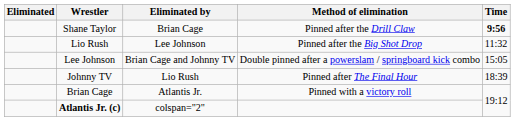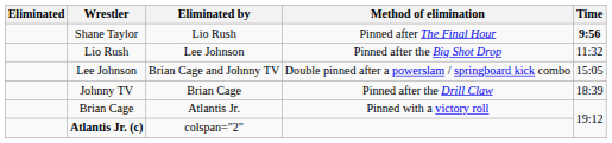Shane Taylor | Eliminated by: Brian Cage -> Lio Rush
Shane Taylor | Method of elimination: Pinned after the Drill Claw -> Pinned after The Final Hour
Johnny TV | Eliminated by: Lio Rush -> Brian Cage
Johnny TV | Method of elimination: Pinned after The Final Hour -> Pinned after the Drill Claw
